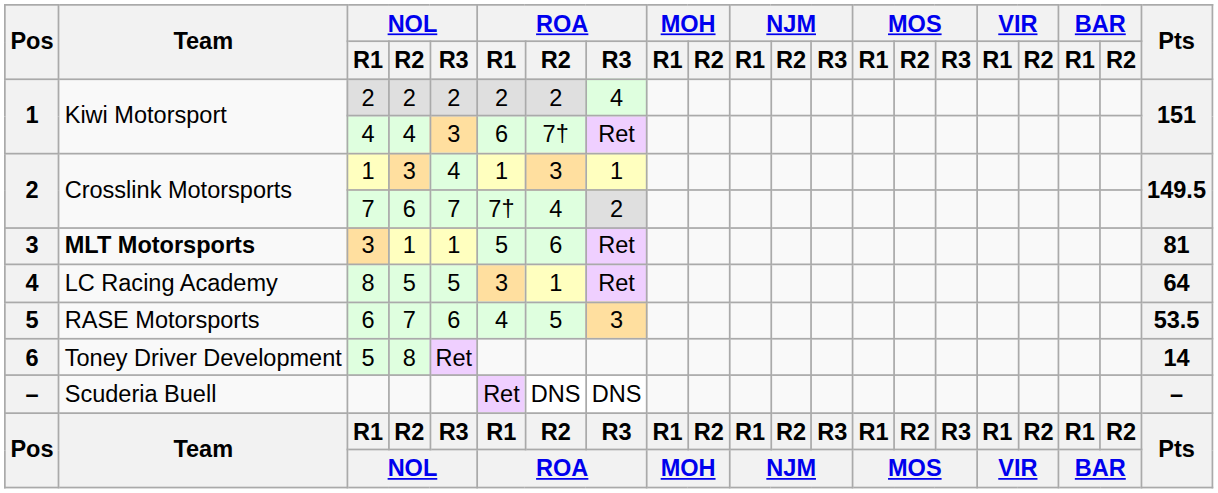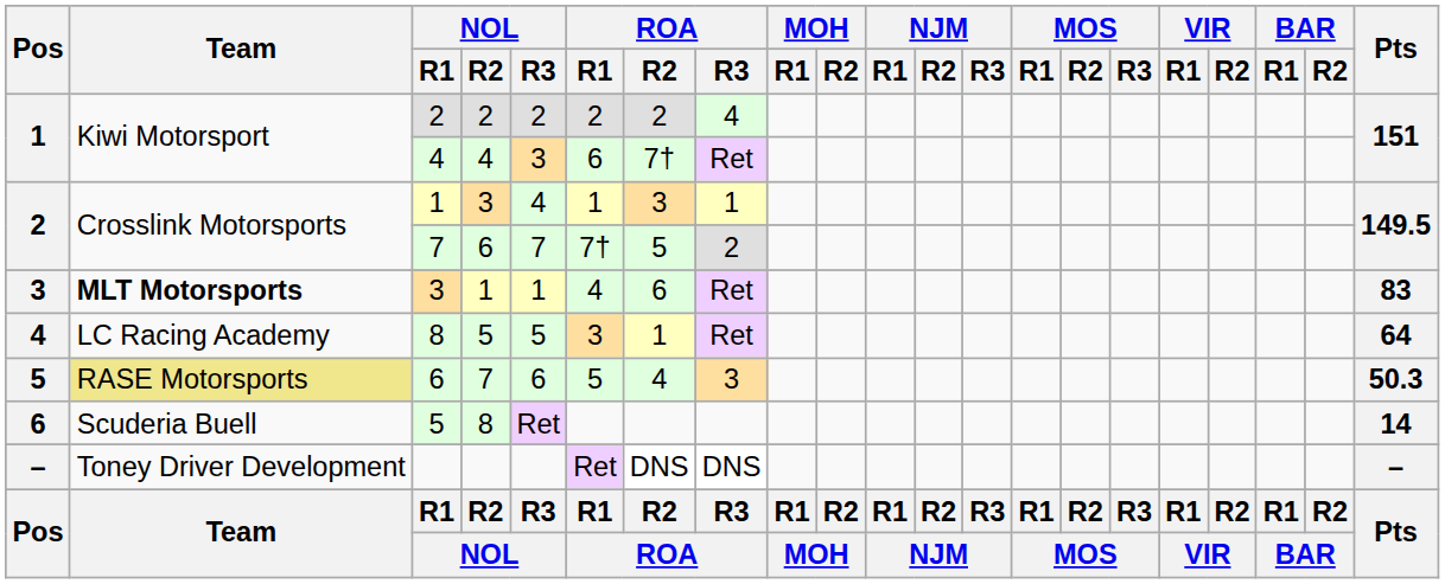row 6 | ROA / R2: 4 -> 5
row 7 | ROA / R1: 5 -> 4
row 7 | Pts: 81 -> 83
row 9 | Team: no background -> khaki background
row 9 | ROA / R1: 4 -> 5
row 9 | ROA / R2: 5 -> 4
row 9 | Pts: 53.5 -> 50.3
row 10 | Team: Toney Driver Development -> Scuderia Buell
row 11 | Team: Scuderia Buell -> Toney Driver Development
